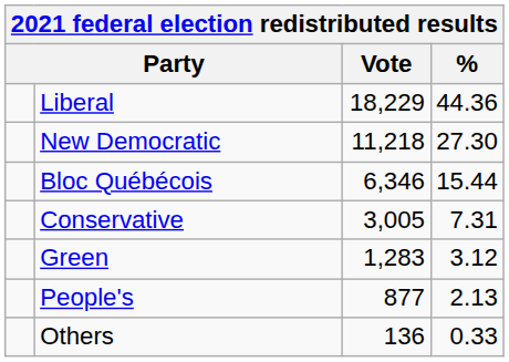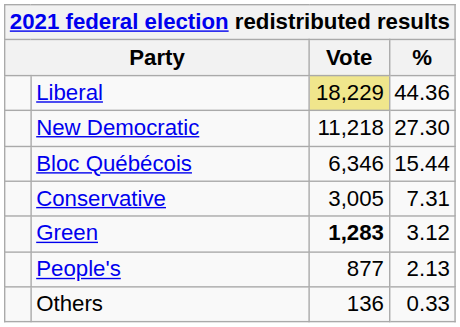Liberal | Vote: no background -> khaki background
Green | Vote: normal -> bold
